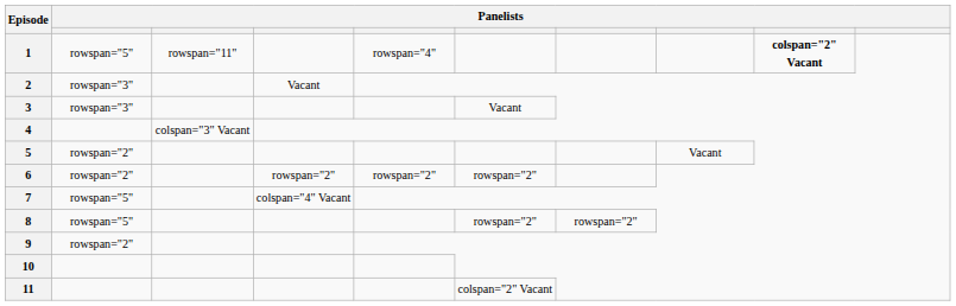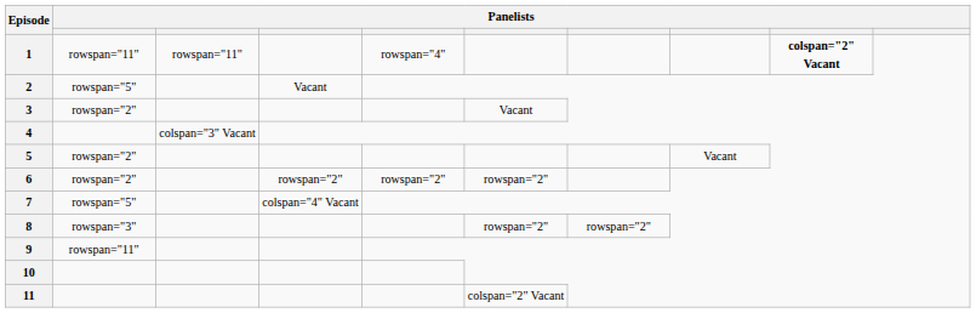1 | column 2: rowspan="5" -> rowspan="11"
2 | column 2: rowspan="3" -> rowspan="5"
3 | column 2: rowspan="3" -> rowspan="2"
8 | column 2: rowspan="5" -> rowspan="3"
9 | column 2: rowspan="2" -> rowspan="11"
